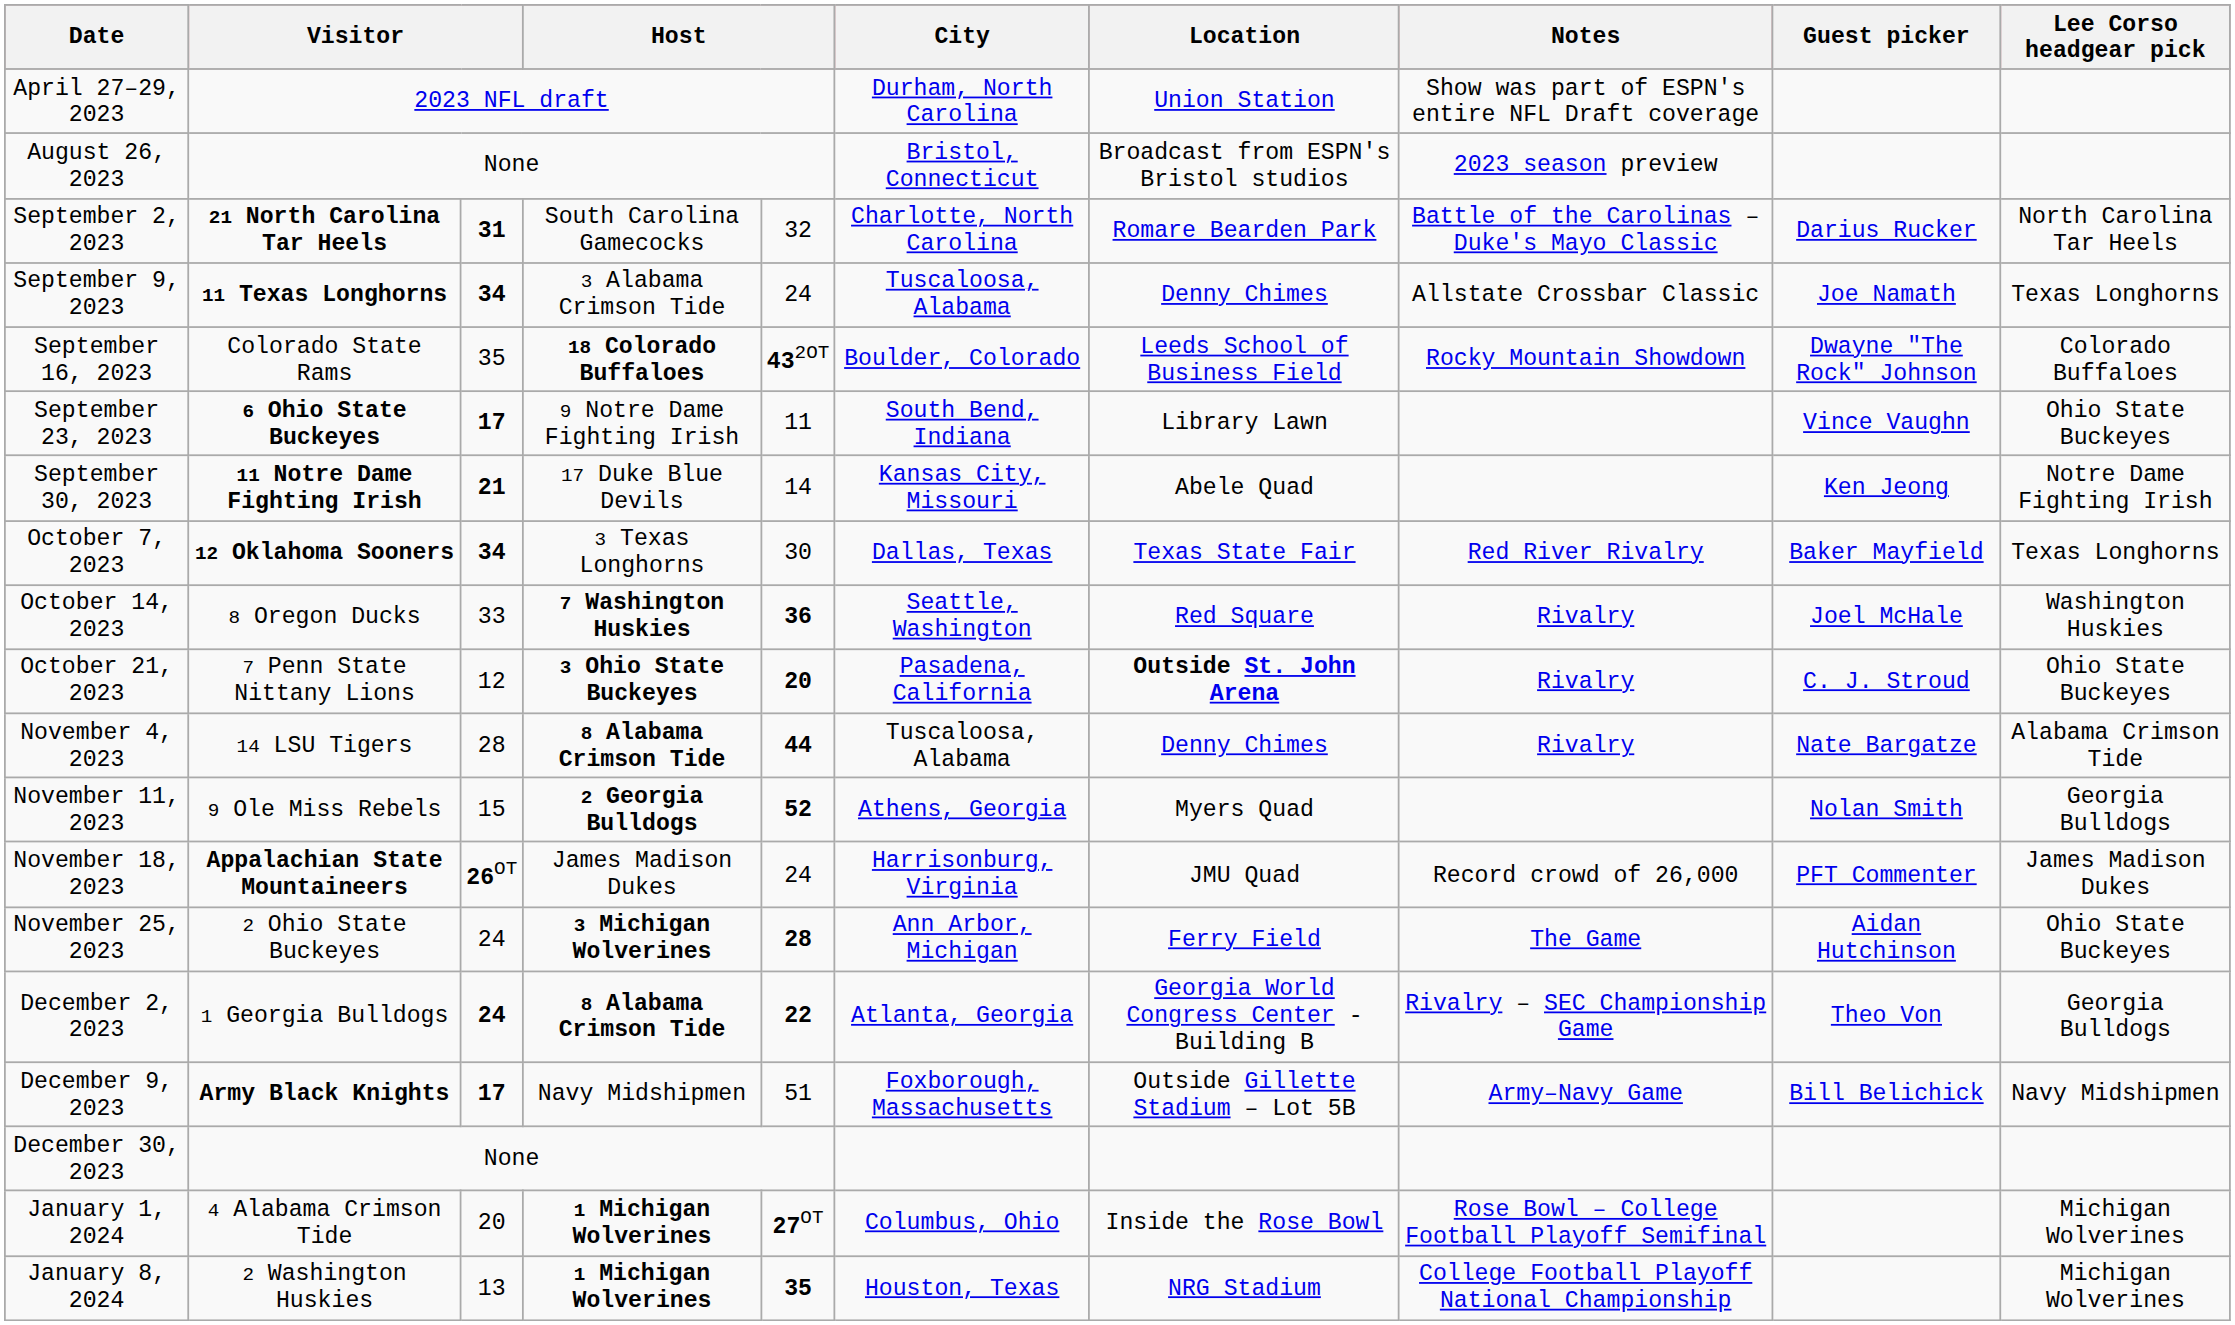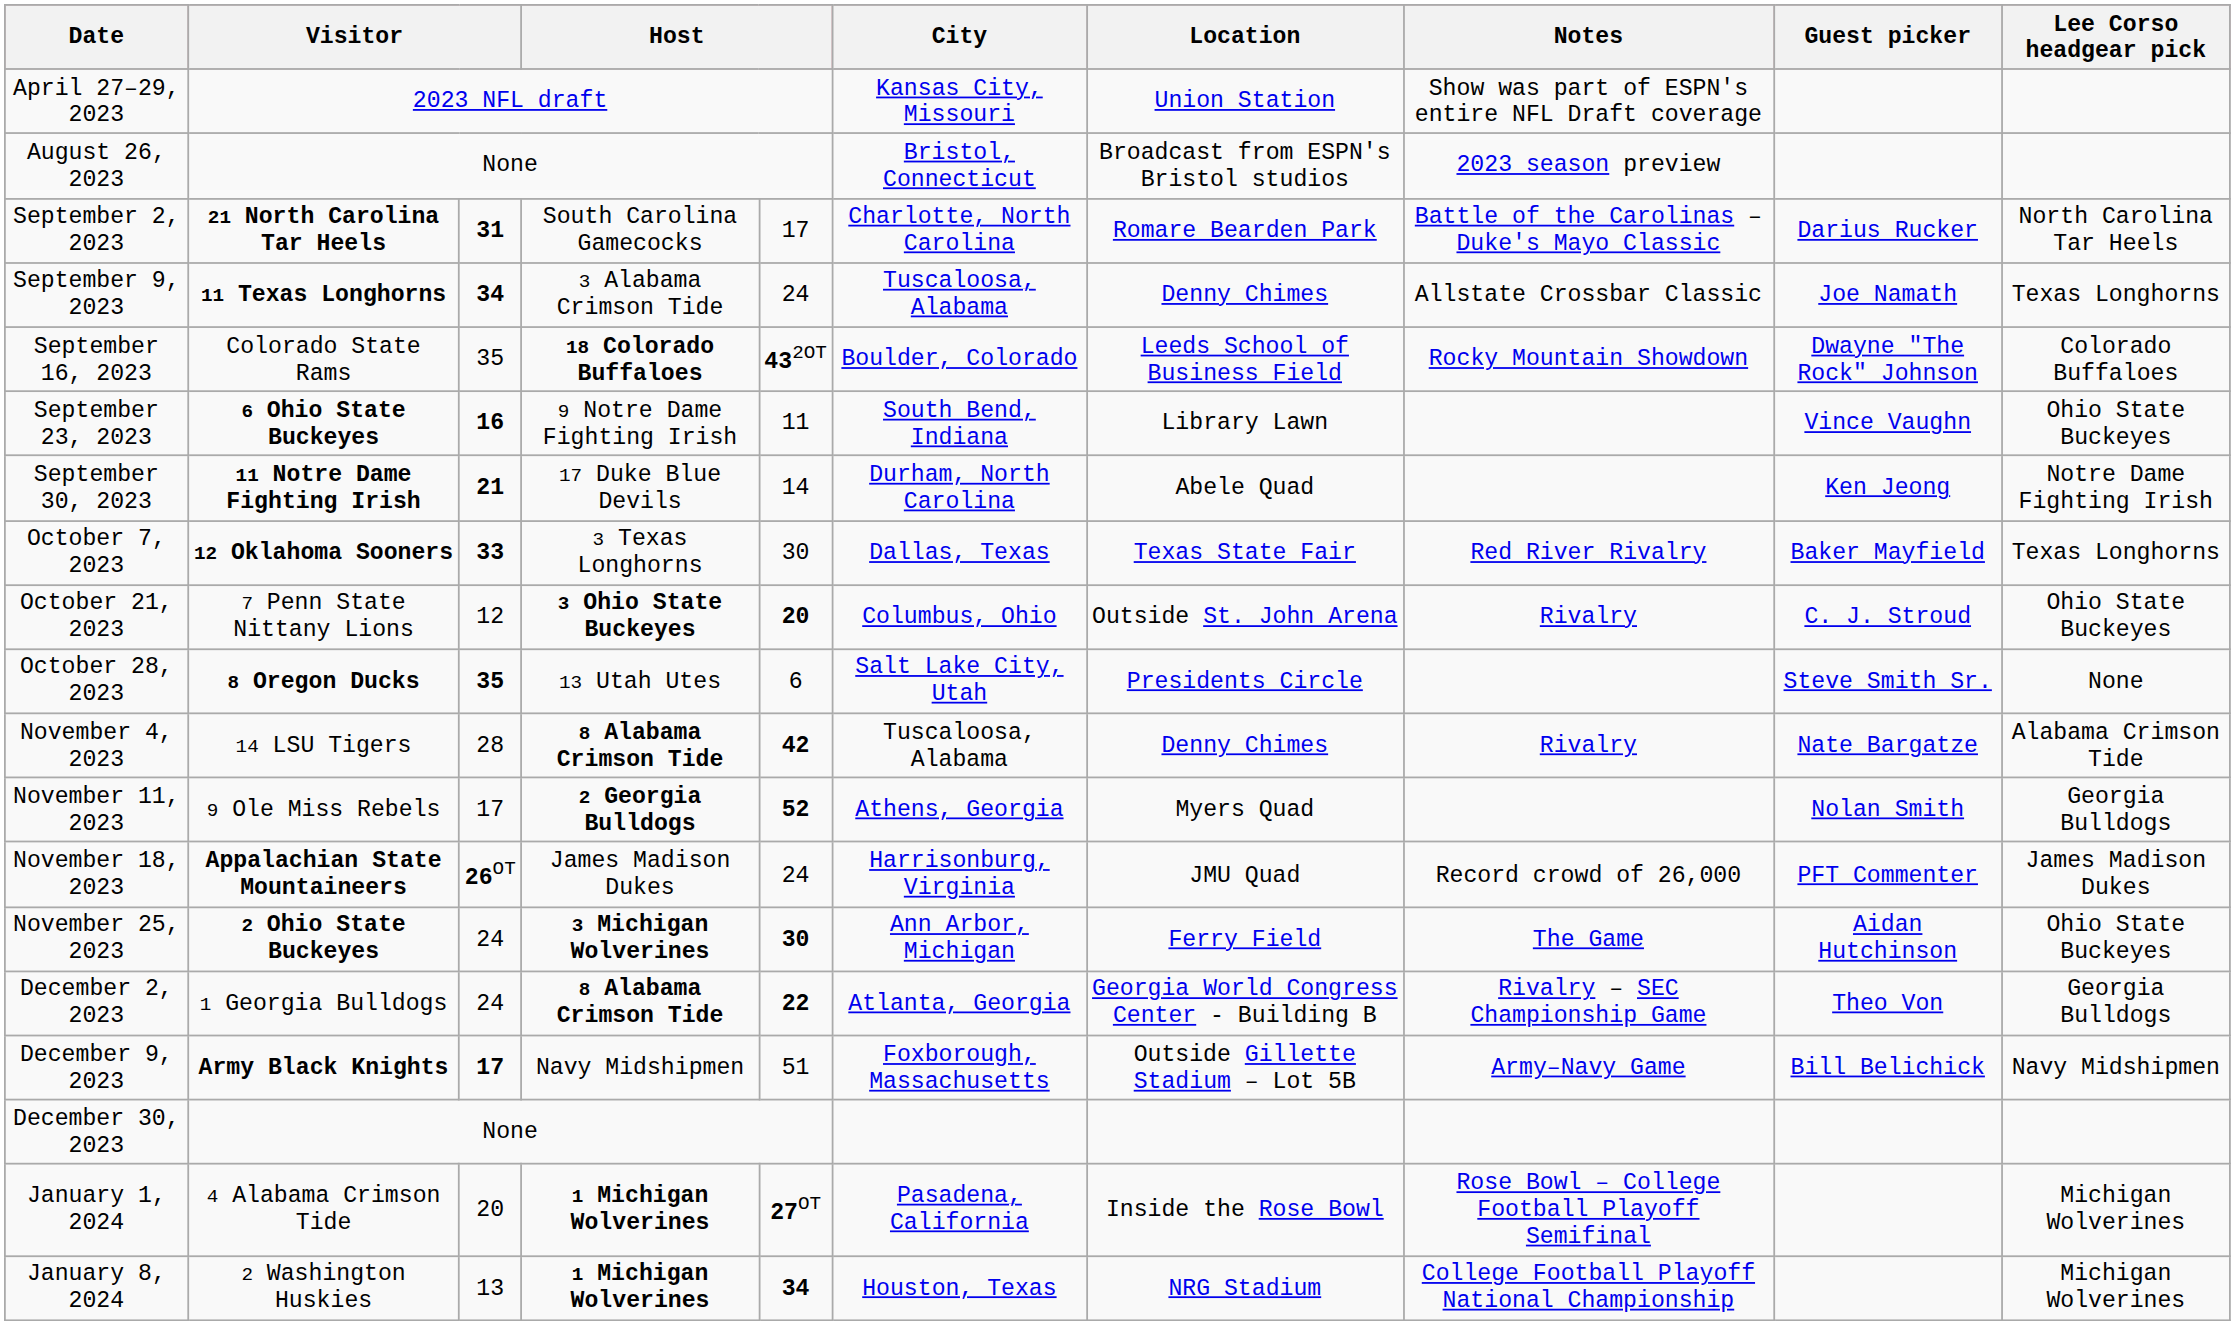April 27–29, 2023 | City: Durham, North Carolina -> Kansas City, Missouri
September 2, 2023 | column 5: 32 -> 17
September 23, 2023 | column 3: 17 -> 16
September 30, 2023 | City: Kansas City, Missouri -> Durham, North Carolina
October 7, 2023 | column 3: 34 -> 33
- row: October 14, 2023 | 8 Oregon Ducks | 33 | 7 Washington Huskies | 36 | Seattle, Washington | Red Square | Rivalry | Joel McHale | Washington Huskies
October 21, 2023 | City: Pasadena, California -> Columbus, Ohio
October 21, 2023 | Location: bold -> normal
+ row: October 28, 2023 | 8 Oregon Ducks | 35 | 13 Utah Utes | 6 | Salt Lake City, Utah | Presidents Circle | Steve Smith Sr. | None
November 4, 2023 | column 5: 44 -> 42
November 11, 2023 | column 3: 15 -> 17
November 25, 2023 | column 2: normal -> bold
November 25, 2023 | column 5: 28 -> 30
December 2, 2023 | column 3: bold -> normal
January 1, 2024 | City: Columbus, Ohio -> Pasadena, California
January 8, 2024 | column 5: 35 -> 34
